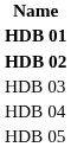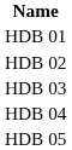row 2 | column 1: bold -> normal
row 3 | column 1: bold -> normal
